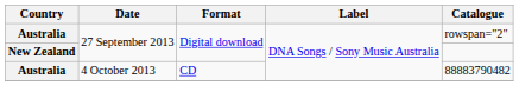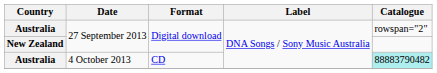4 October 2013 | Catalogue: no background -> paleturquoise background
